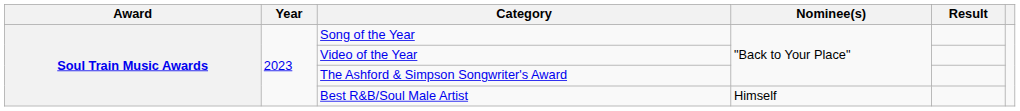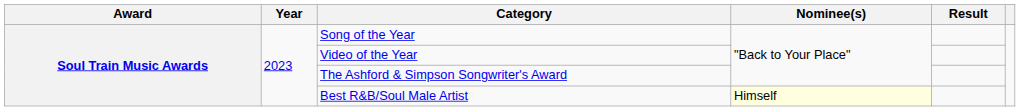Best R&B/Soul Male Artist | Nominee(s): no background -> lightyellow background
